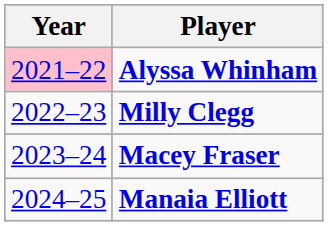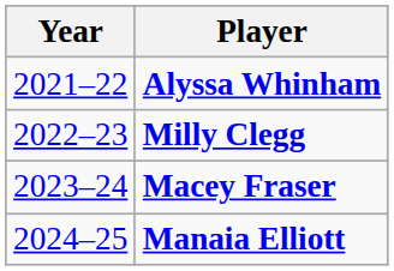Alyssa Whinham | Year: pink background -> no background
